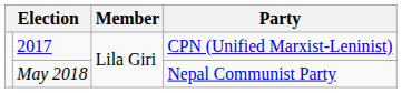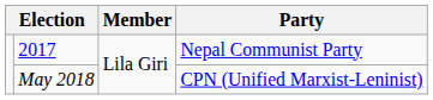2017 | Party: CPN (Unified Marxist-Leninist) -> Nepal Communist Party
May 2018 | Party: Nepal Communist Party -> CPN (Unified Marxist-Leninist)
